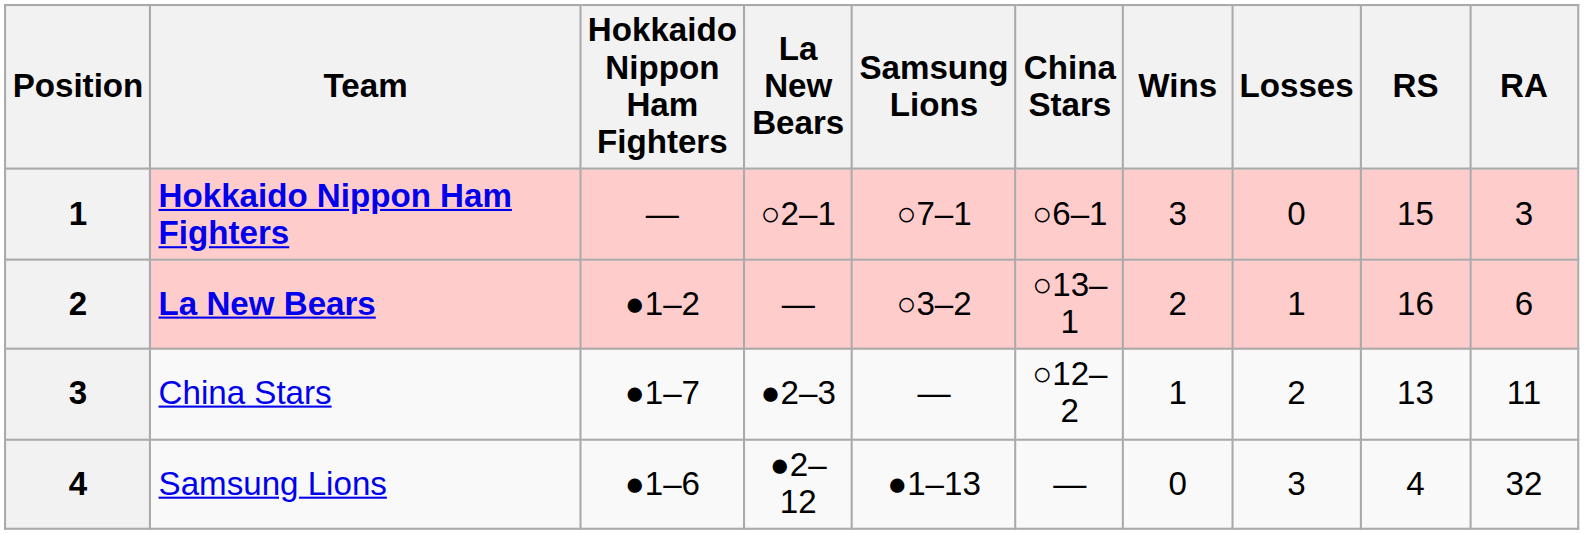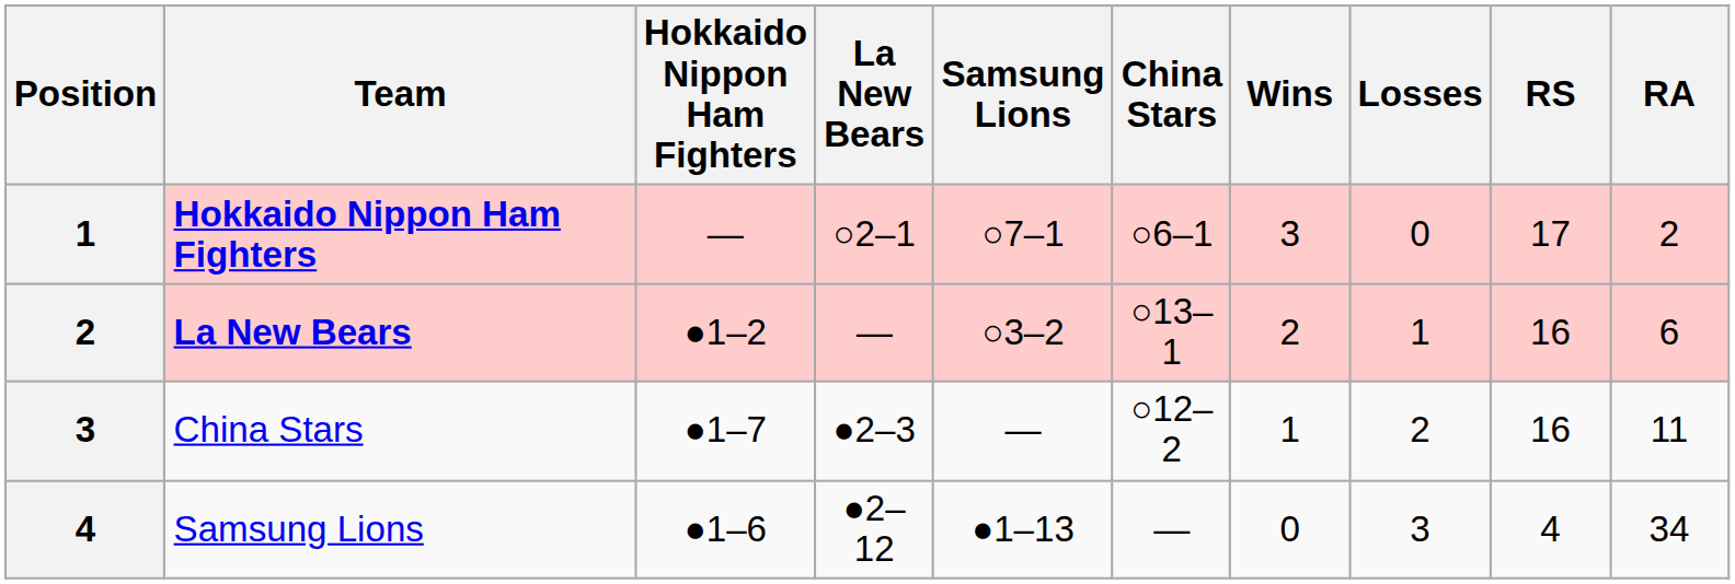row 2 | RS: 15 -> 17
row 2 | RA: 3 -> 2
row 4 | RS: 13 -> 16
row 5 | RA: 32 -> 34
